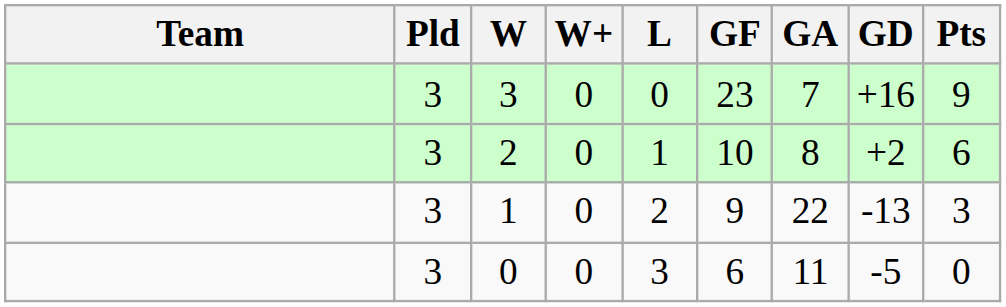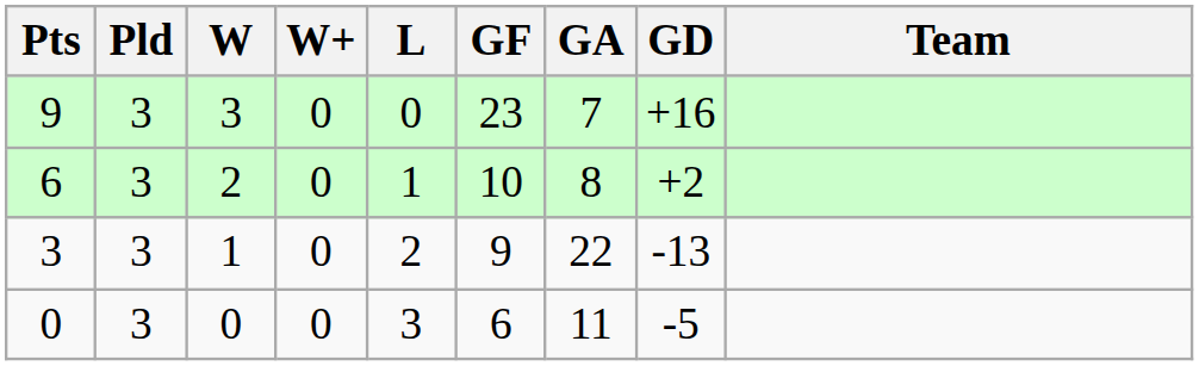columns swapped: Team <-> Pts
